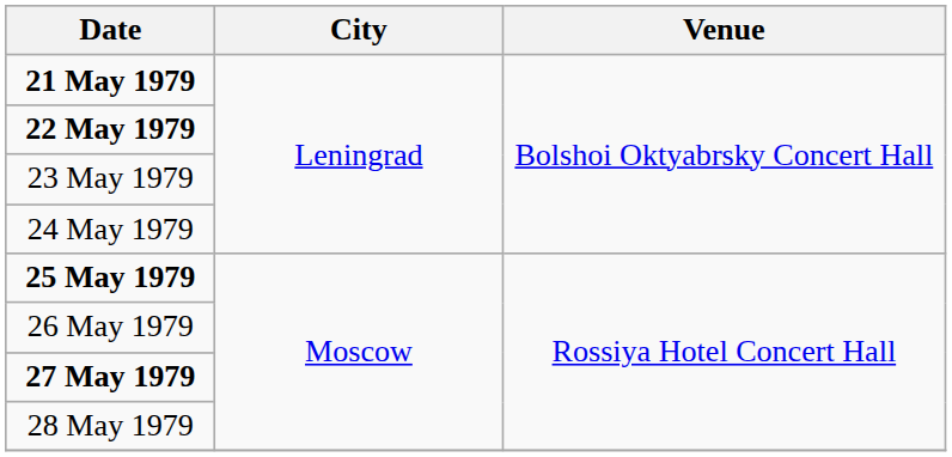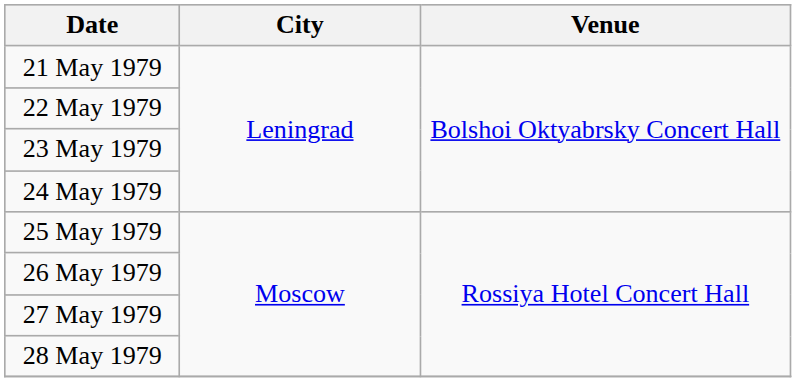21 May 1979 | Date: bold -> normal
22 May 1979 | Date: bold -> normal
25 May 1979 | Date: bold -> normal
27 May 1979 | Date: bold -> normal
